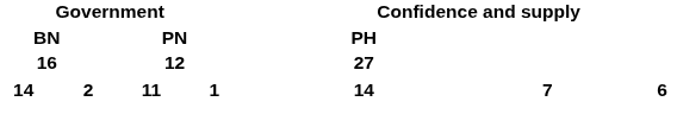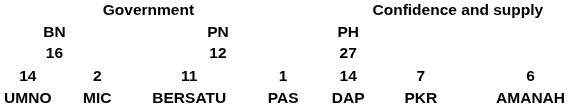+ row: UMNO | MIC | BERSATU | PAS | DAP | PKR | AMANAH
